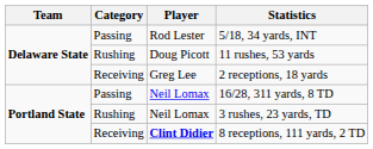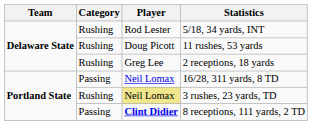5/18, 34 yards, INT | Category: Passing -> Rushing
2 receptions, 18 yards | Category: Receiving -> Rushing
3 rushes, 23 yards, TD | Player: no background -> khaki background
8 receptions, 111 yards, 2 TD | Category: Receiving -> Passing
